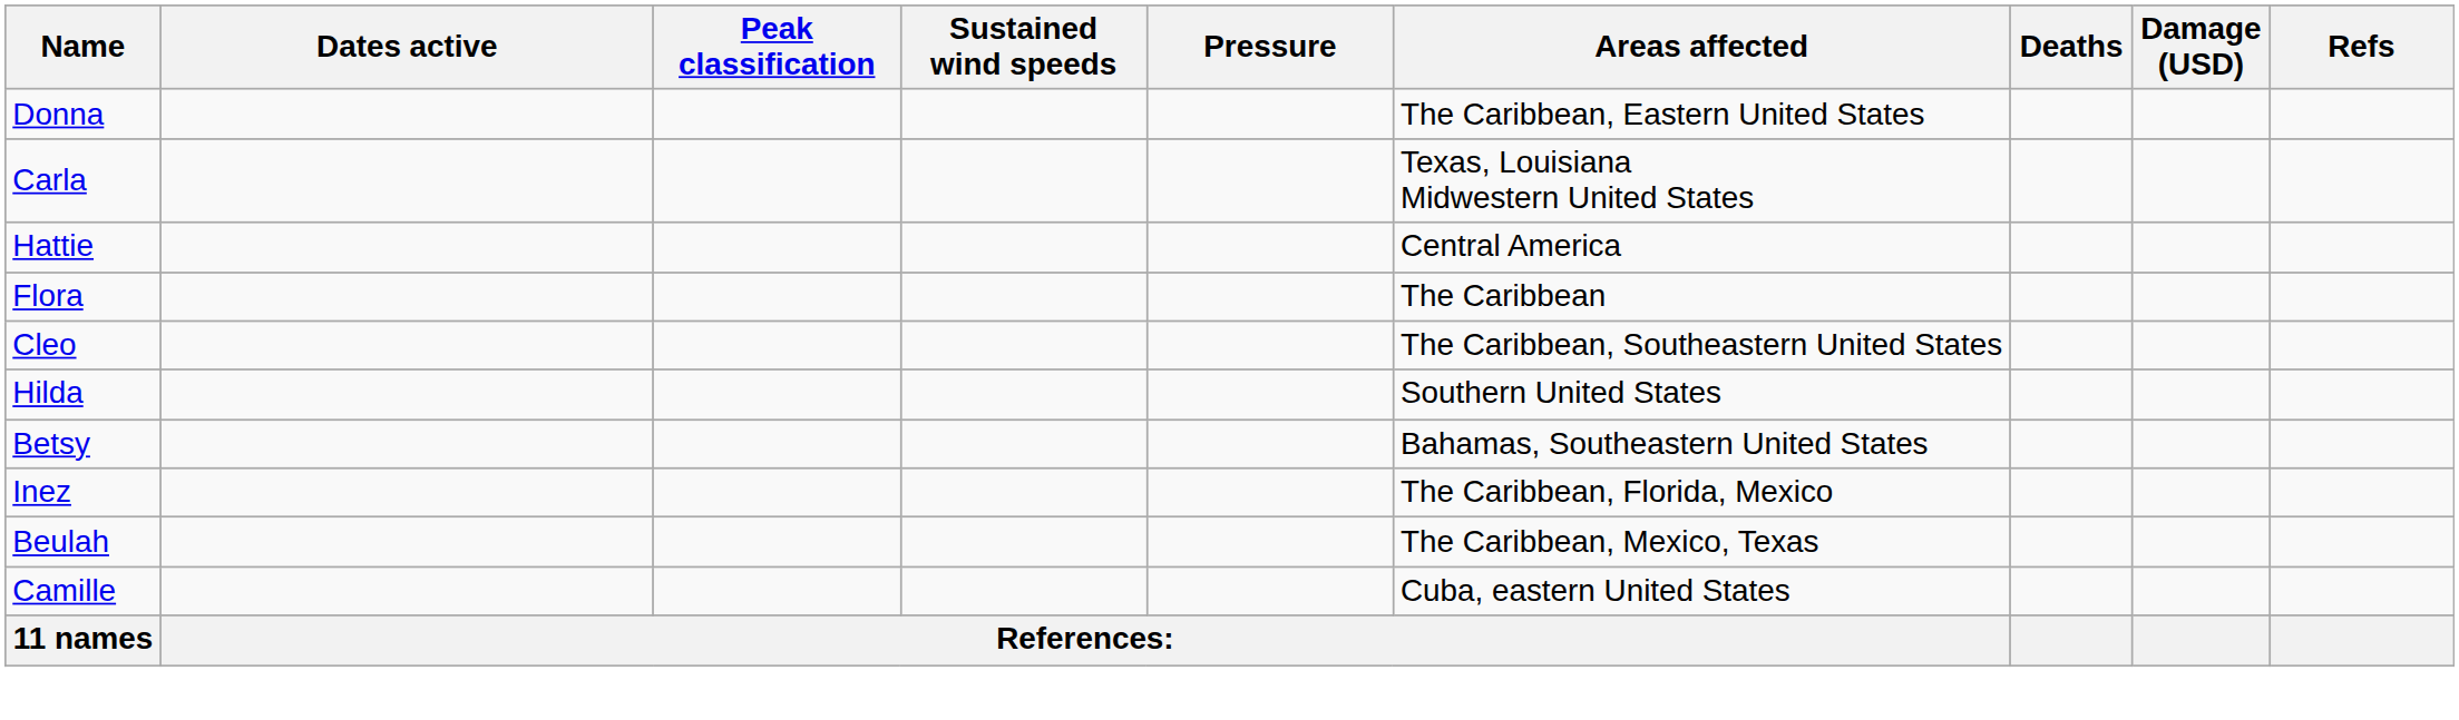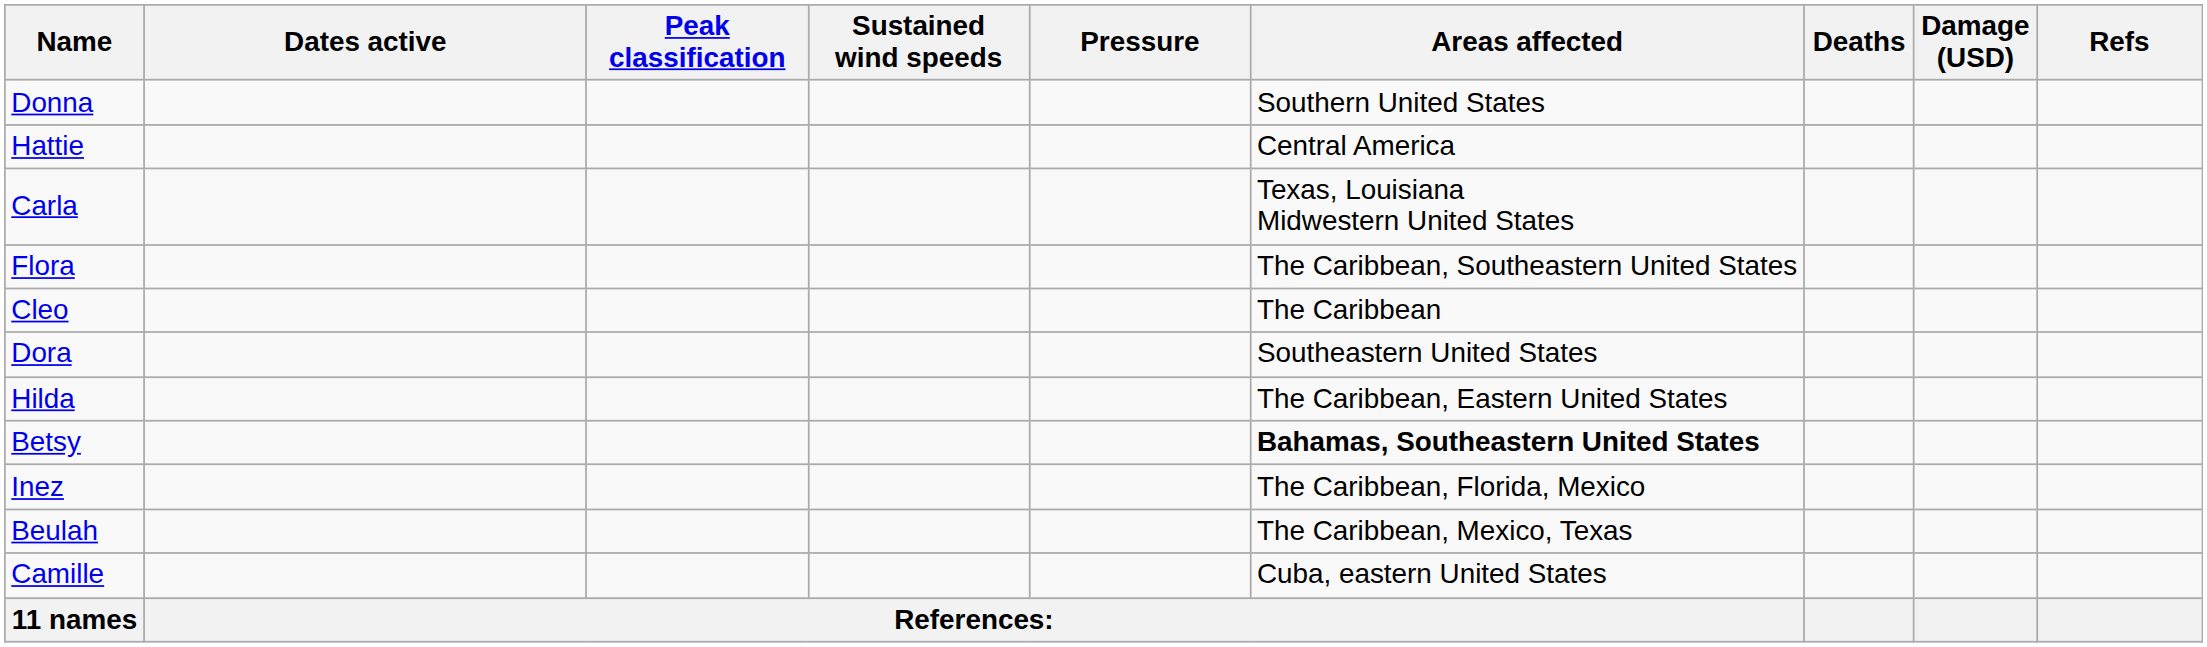Donna | Areas affected: The Caribbean, Eastern United States -> Southern United States
rows swapped: Carla <-> Hattie
Flora | Areas affected: The Caribbean -> The Caribbean, Southeastern United States
Cleo | Areas affected: The Caribbean, Southeastern United States -> The Caribbean
+ row: Dora | Southeastern United States
Hilda | Areas affected: Southern United States -> The Caribbean, Eastern United States
Betsy | Areas affected: normal -> bold
